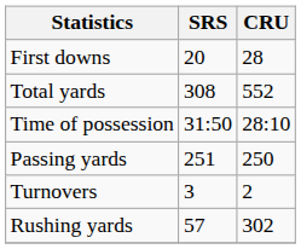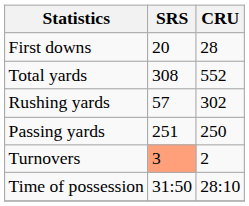rows swapped: Rushing yards <-> Time of possession
Turnovers | SRS: no background -> lightsalmon background
